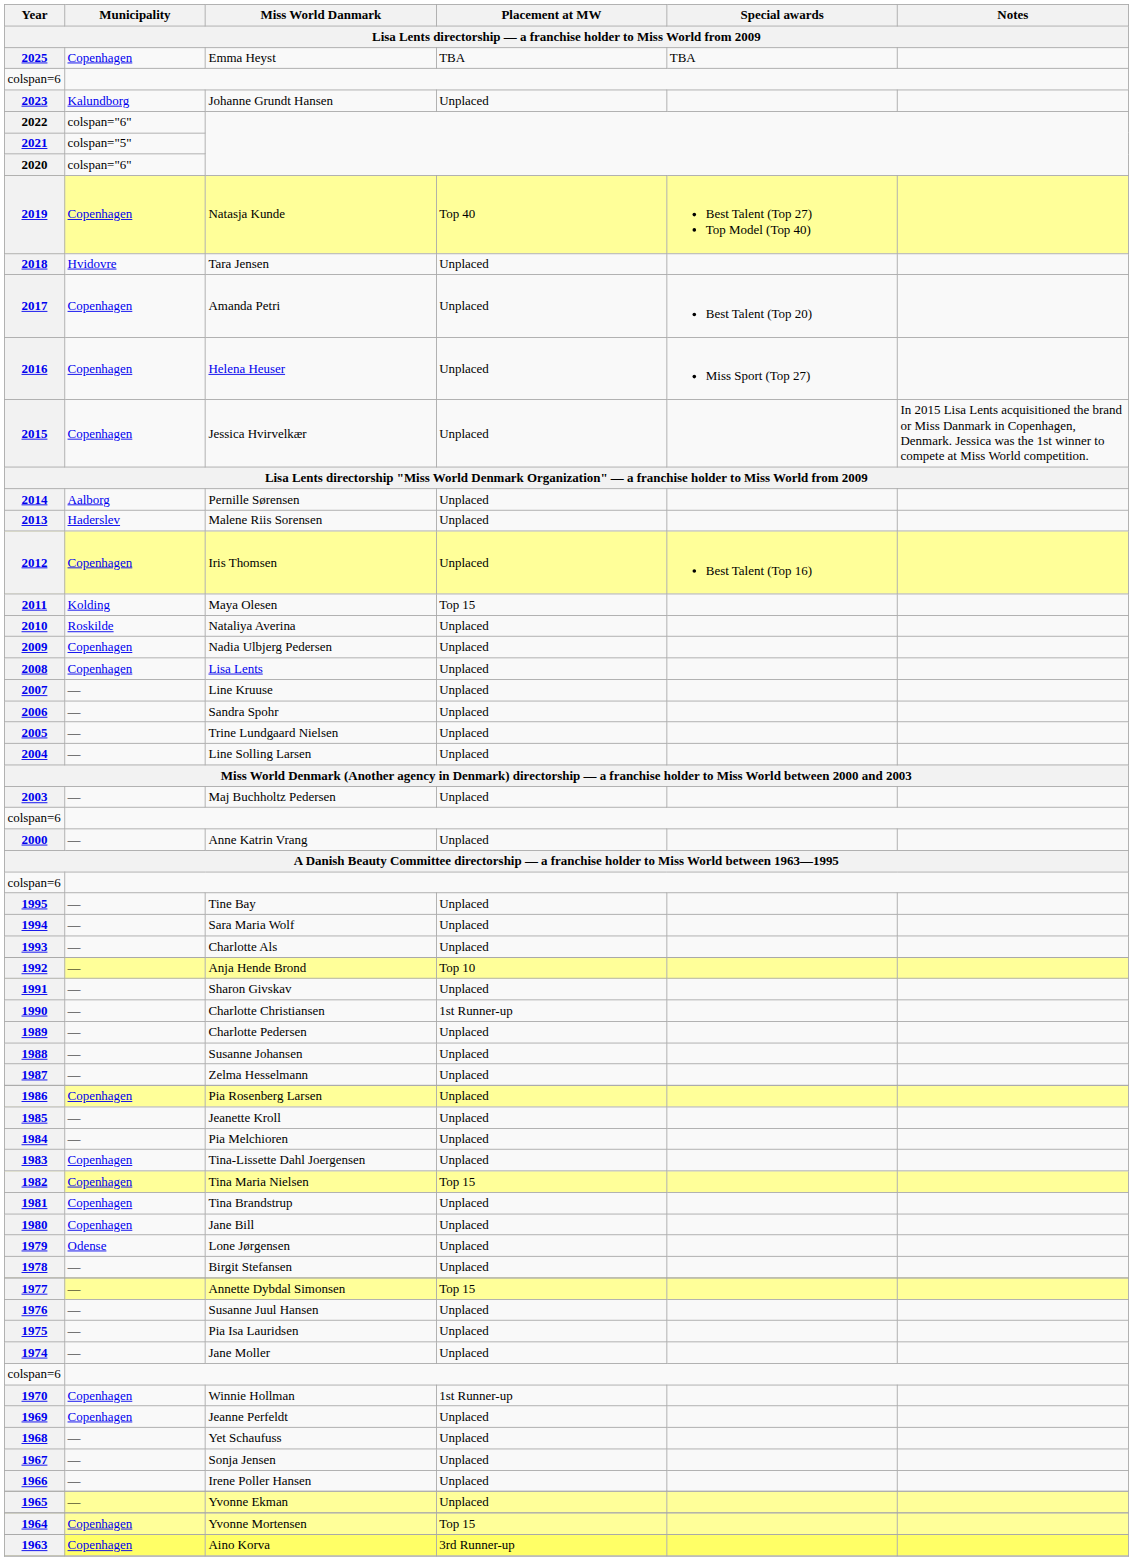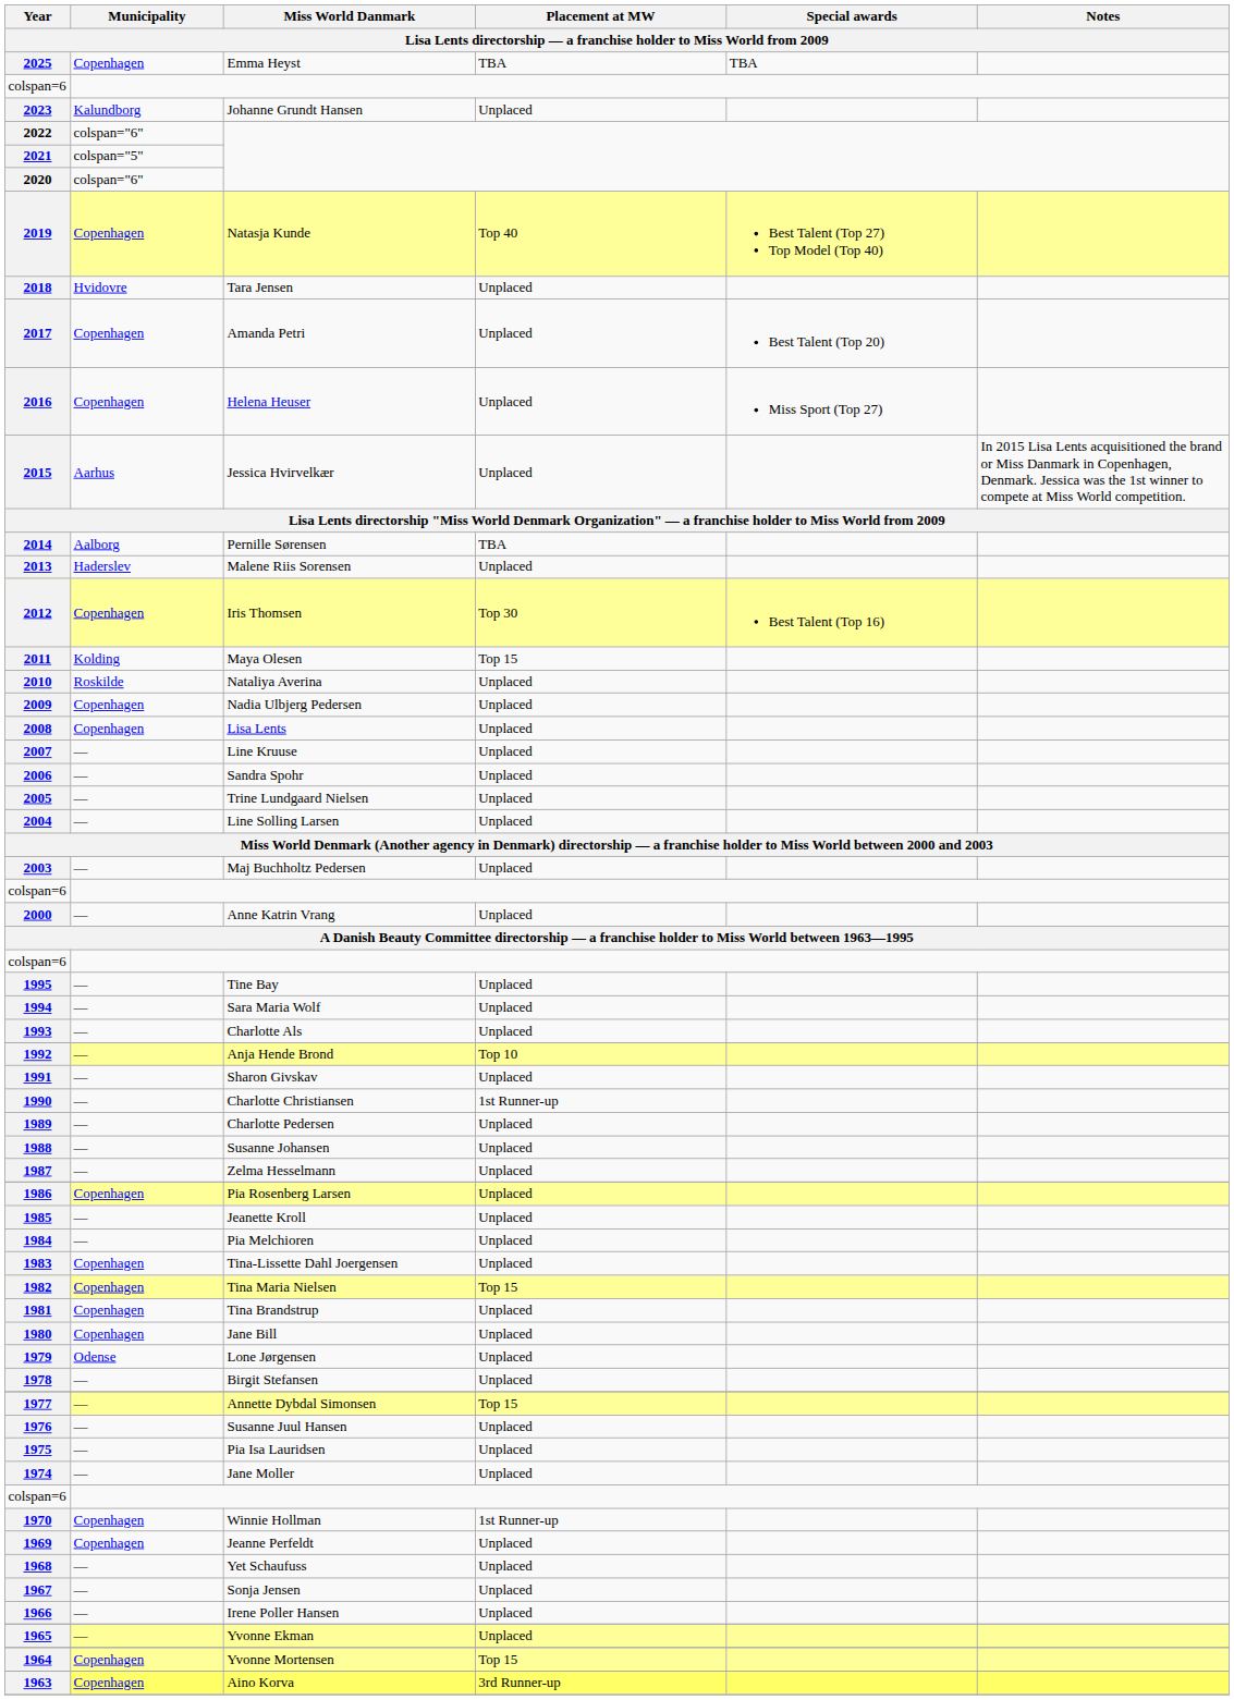2015 | Municipality: Copenhagen -> Aarhus
2014 | Placement at MW: Unplaced -> TBA
2012 | Placement at MW: Unplaced -> Top 30
